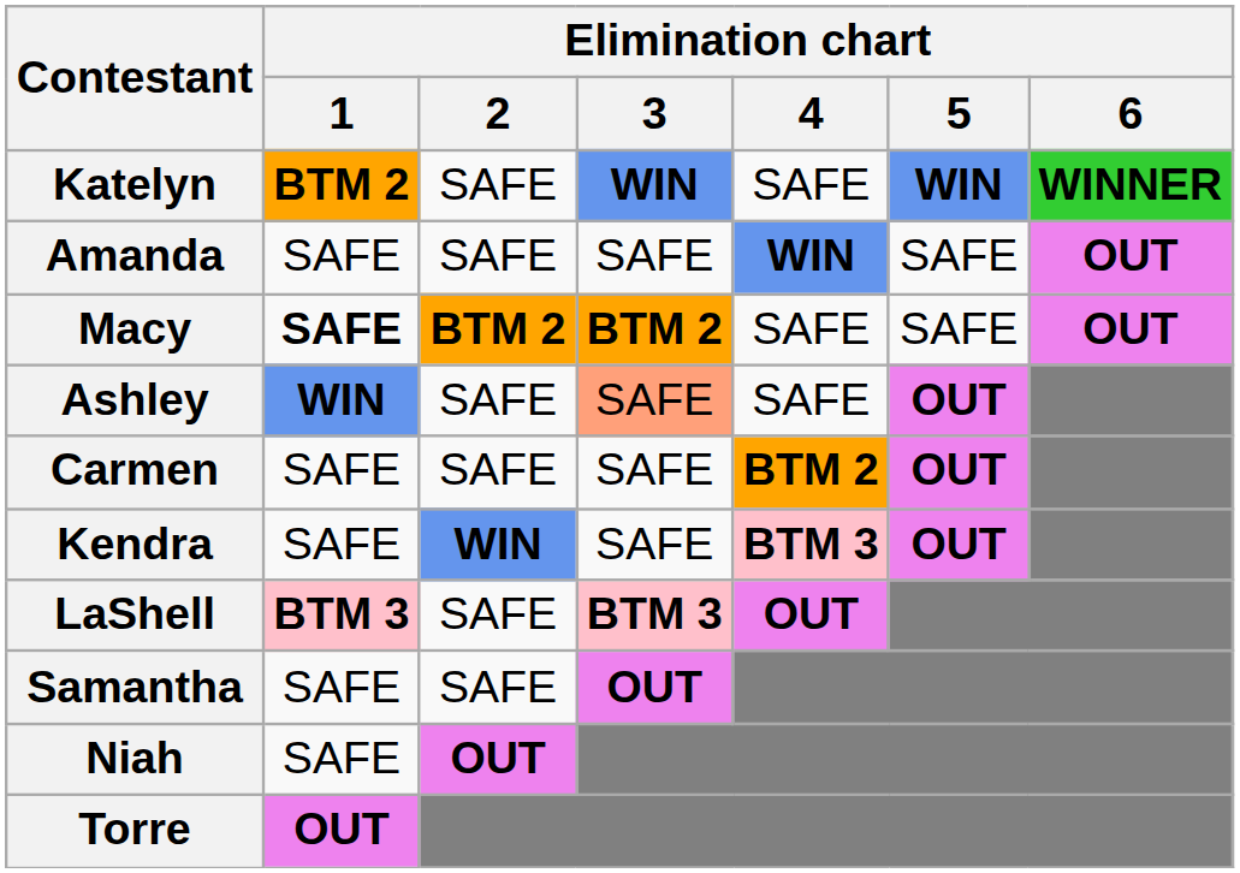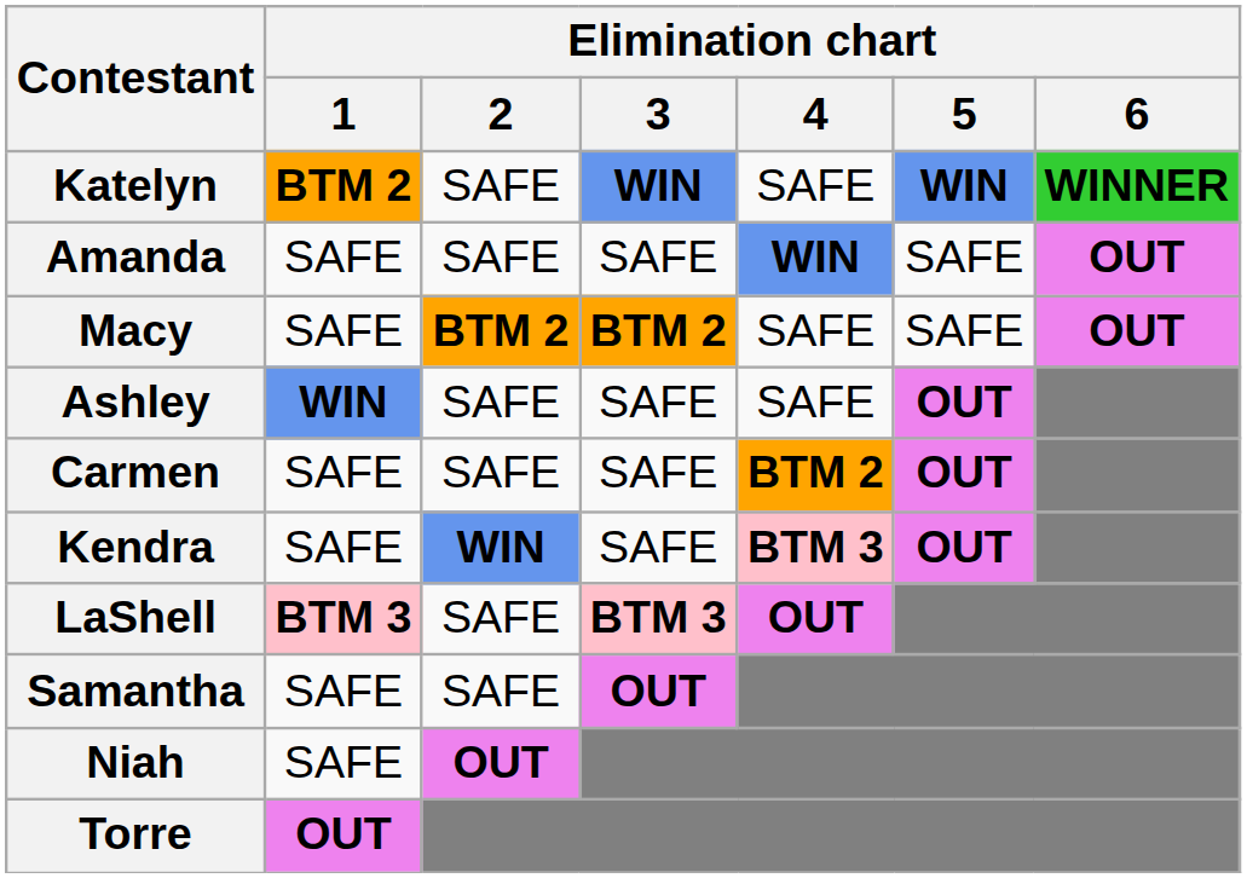Macy | Elimination chart / 1: bold -> normal
Ashley | Elimination chart / 3: lightsalmon background -> no background
